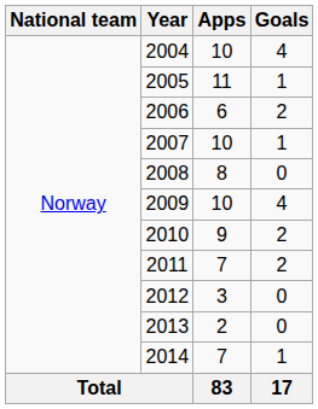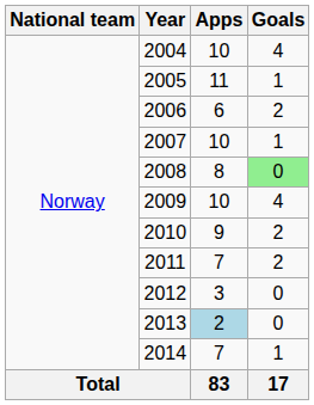2008 | Goals: no background -> lightgreen background
2013 | Apps: no background -> lightblue background
